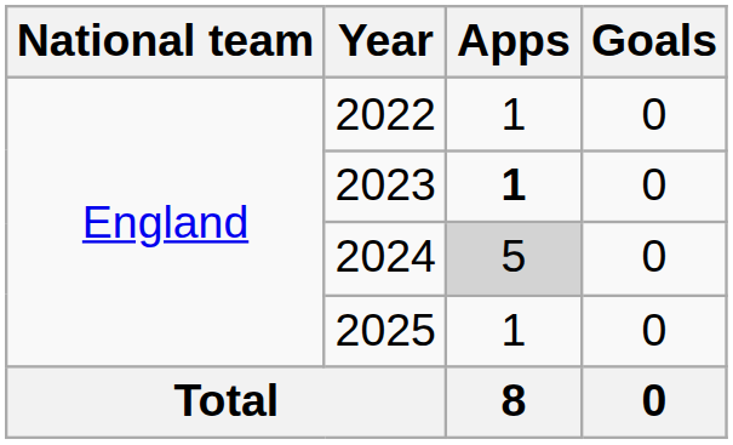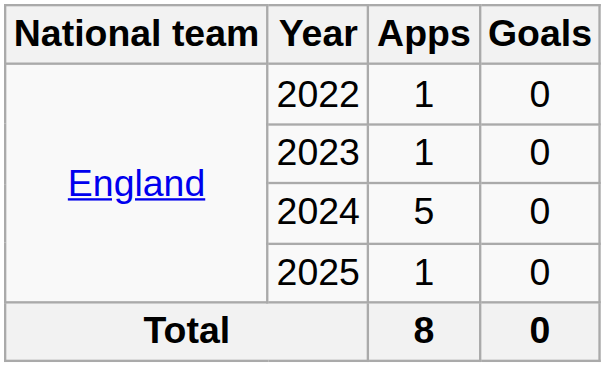2023 | Apps: bold -> normal
2024 | Apps: lightgrey background -> no background
